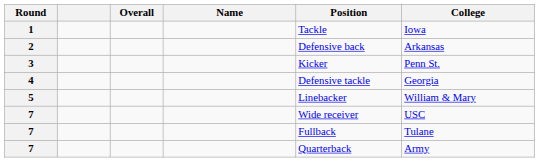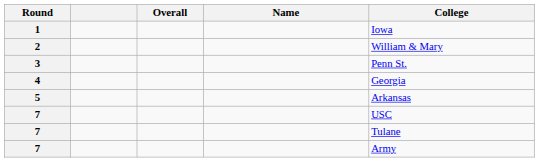- column: Position | Tackle | Defensive back | Kicker | Defensive tackle | Linebacker | Wide receiver | Fullback | Quarterback
2 | College: Arkansas -> William & Mary
5 | College: William & Mary -> Arkansas
